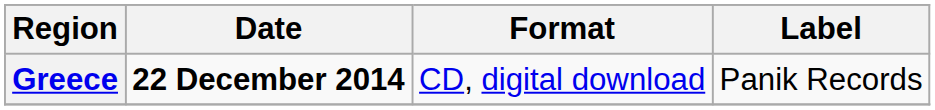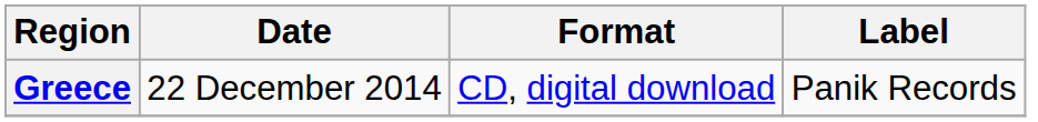Greece | Date: bold -> normal
